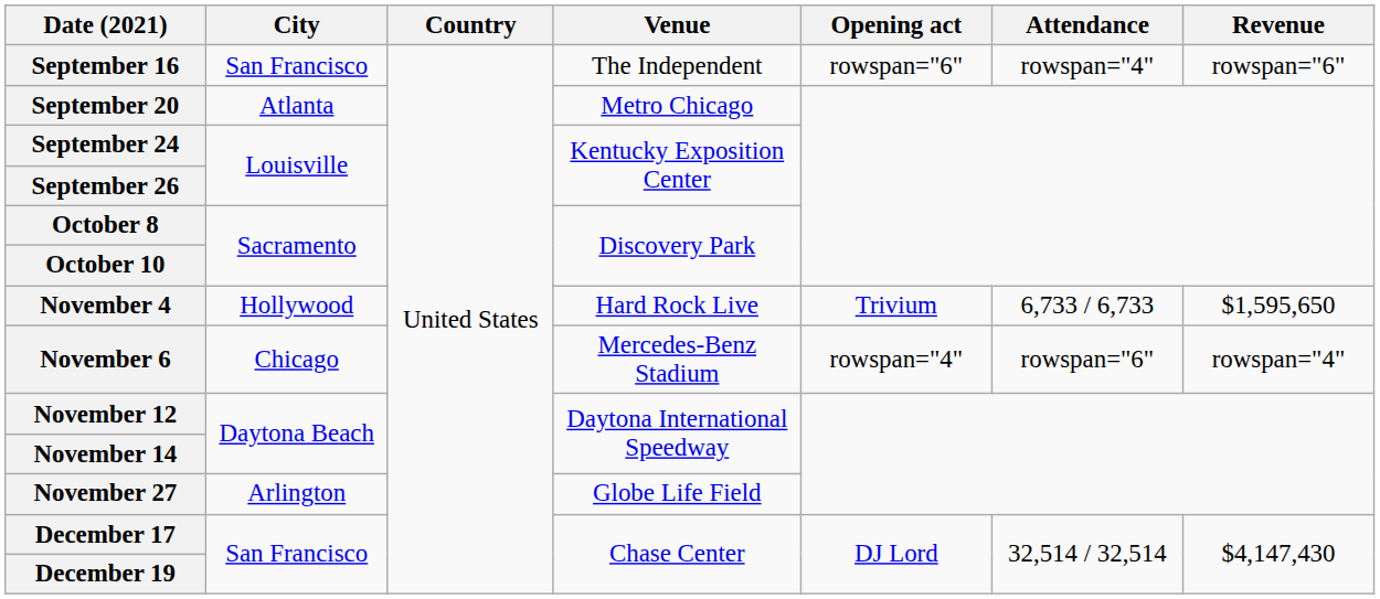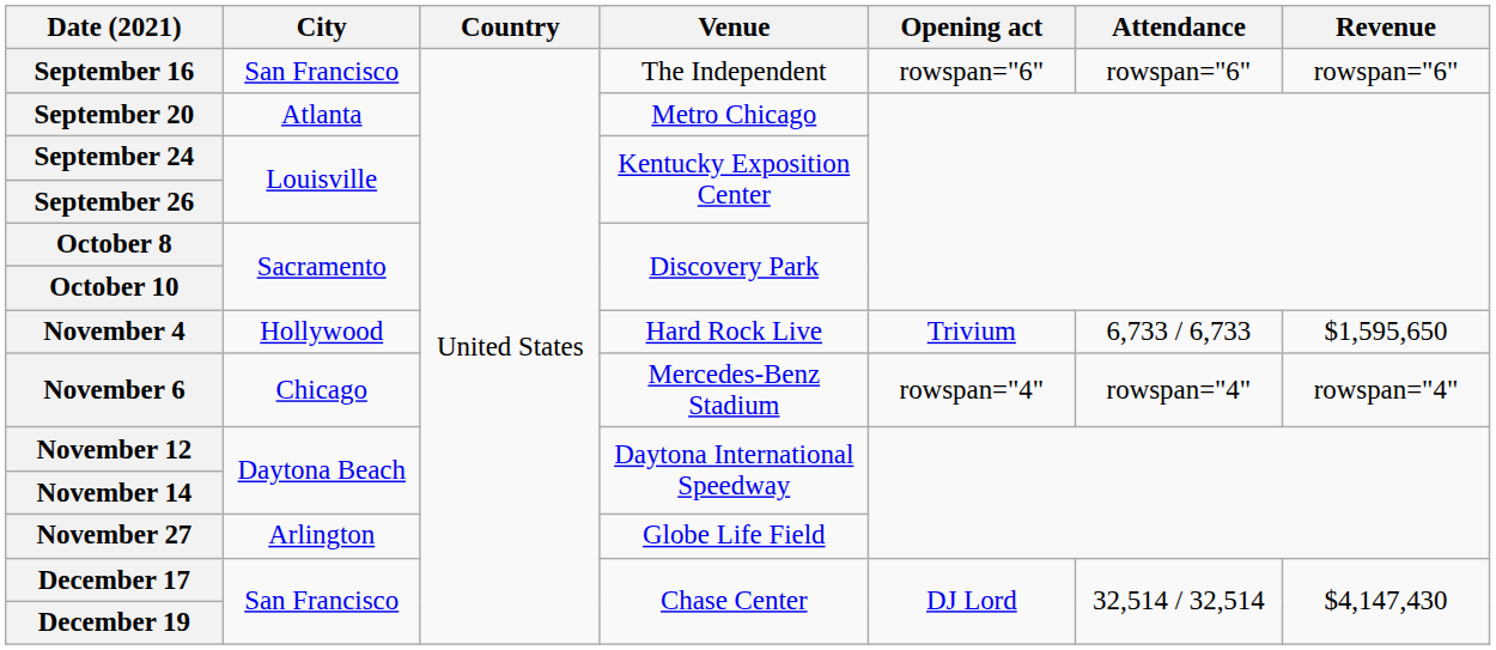September 16 | Attendance: rowspan="4" -> rowspan="6"
November 6 | Attendance: rowspan="6" -> rowspan="4"
